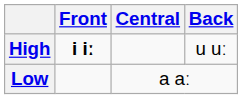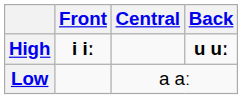High | Back: normal -> bold
